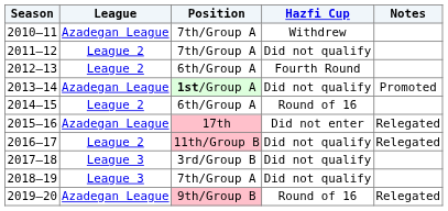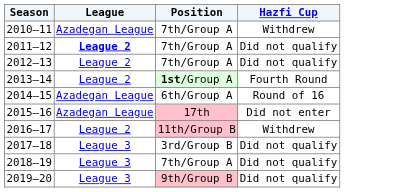- column: Notes | Promoted | Relegated | Relegated | Relegated
2011–12 | League: normal -> bold
2012–13 | Position: 6th/Group A -> 7th/Group A
2012–13 | Hazfi Cup: Fourth Round -> Did not qualify
2013–14 | League: Azadegan League -> League 2
2013–14 | Hazfi Cup: Did not qualify -> Fourth Round
2014–15 | League: League 2 -> Azadegan League
2016–17 | Hazfi Cup: Did not qualify -> Withdrew
2019–20 | League: Azadegan League -> League 3
2019–20 | Hazfi Cup: Round of 16 -> Did not qualify
